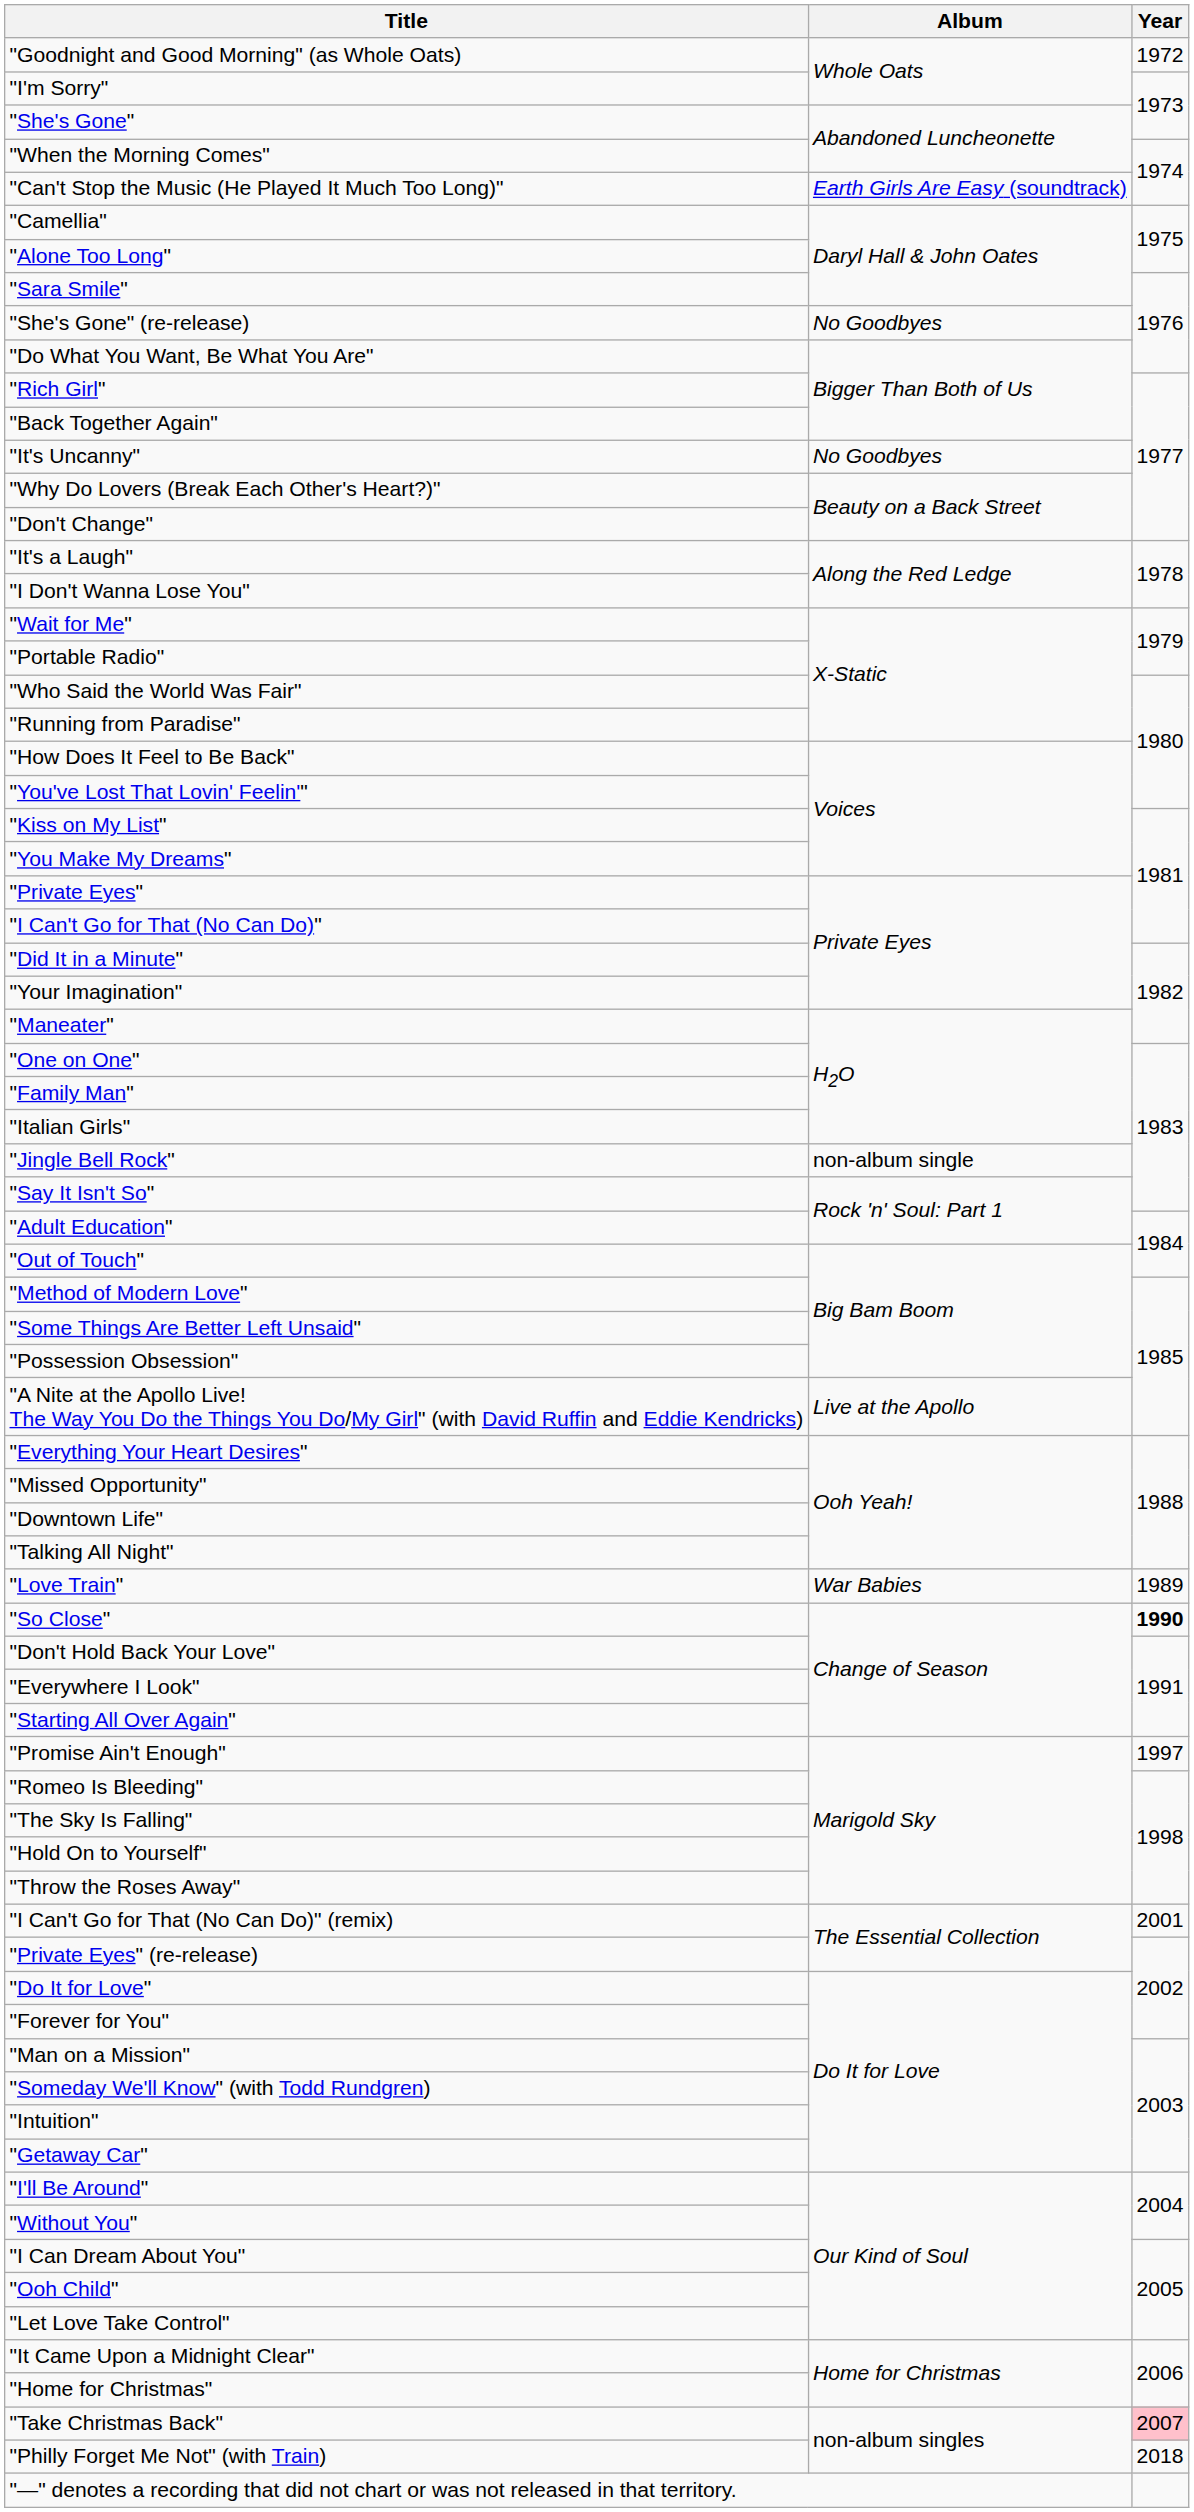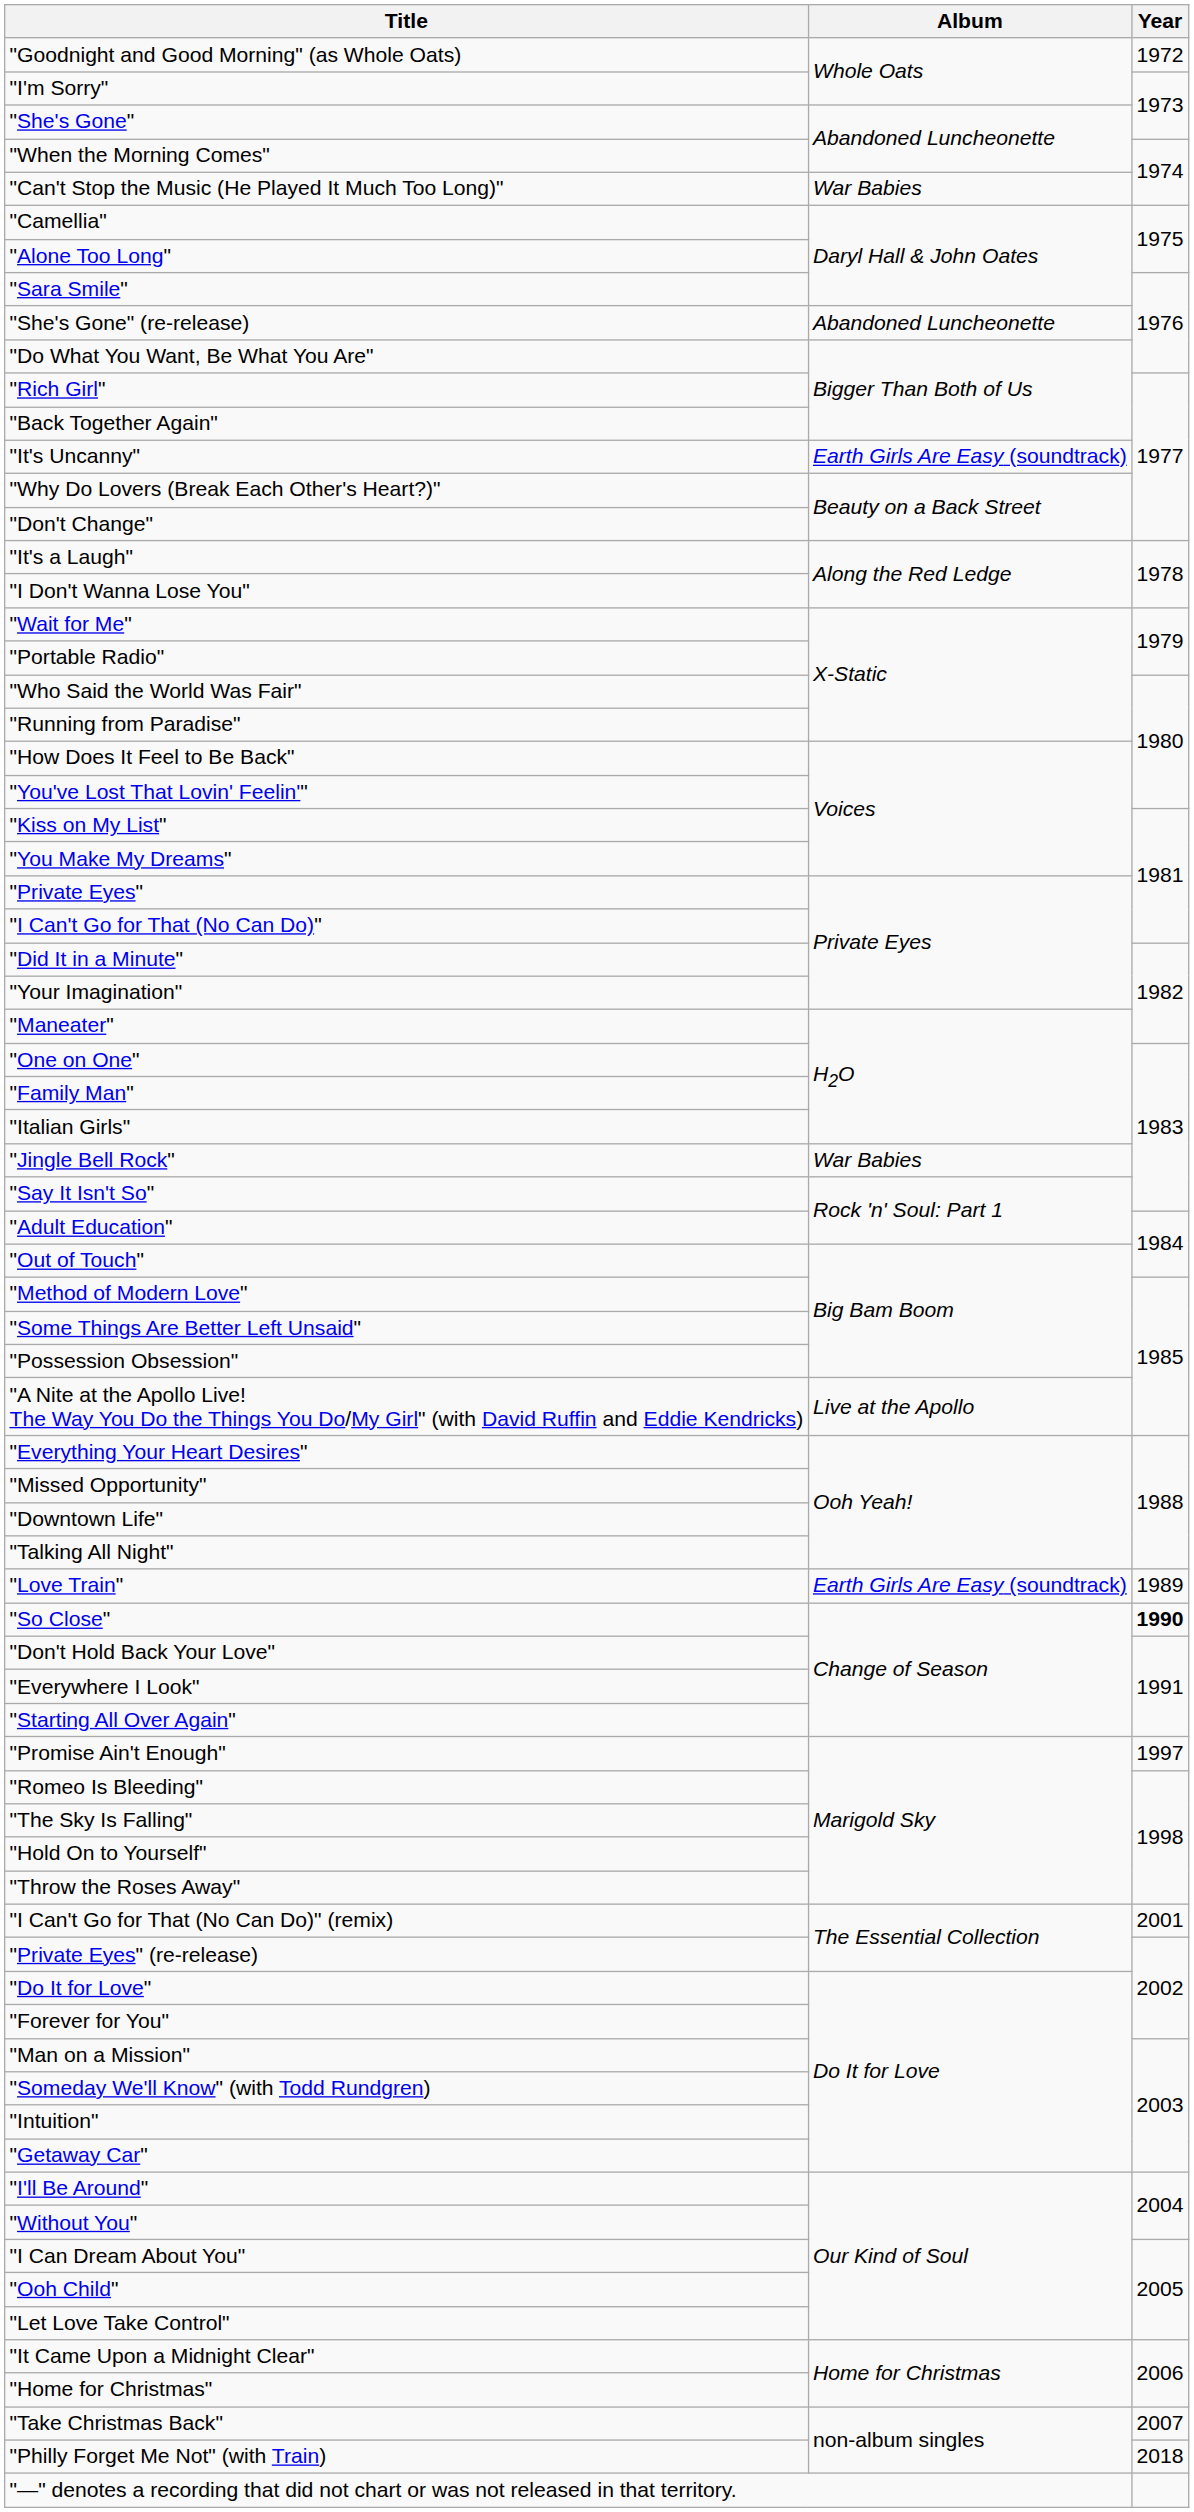"Can't Stop the Music (He Played It Much Too Long)" | Album: Earth Girls Are Easy (soundtrack) -> War Babies
"She's Gone" (re-release) | Album: No Goodbyes -> Abandoned Luncheonette
"It's Uncanny" | Album: No Goodbyes -> Earth Girls Are Easy (soundtrack)
"Jingle Bell Rock" | Album: non-album single -> War Babies
"Love Train" | Album: War Babies -> Earth Girls Are Easy (soundtrack)
"Take Christmas Back" | Year: pink background -> no background
